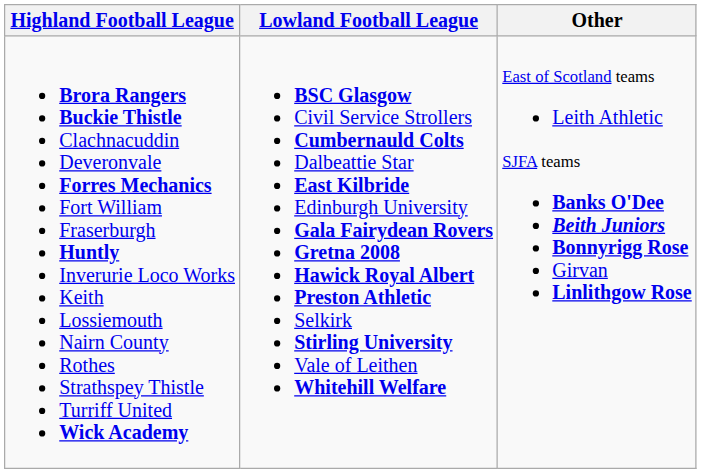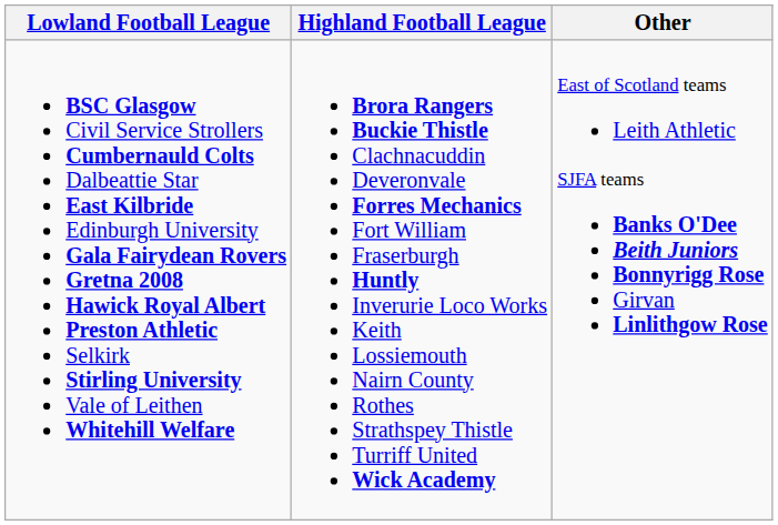columns swapped: Lowland Football League <-> Highland Football League
